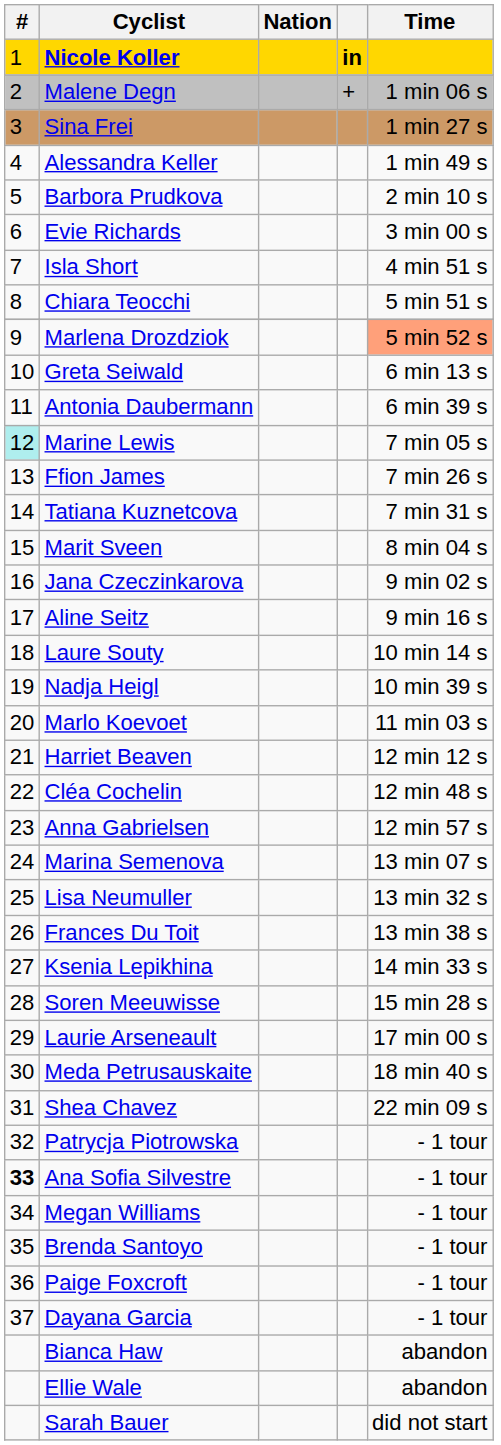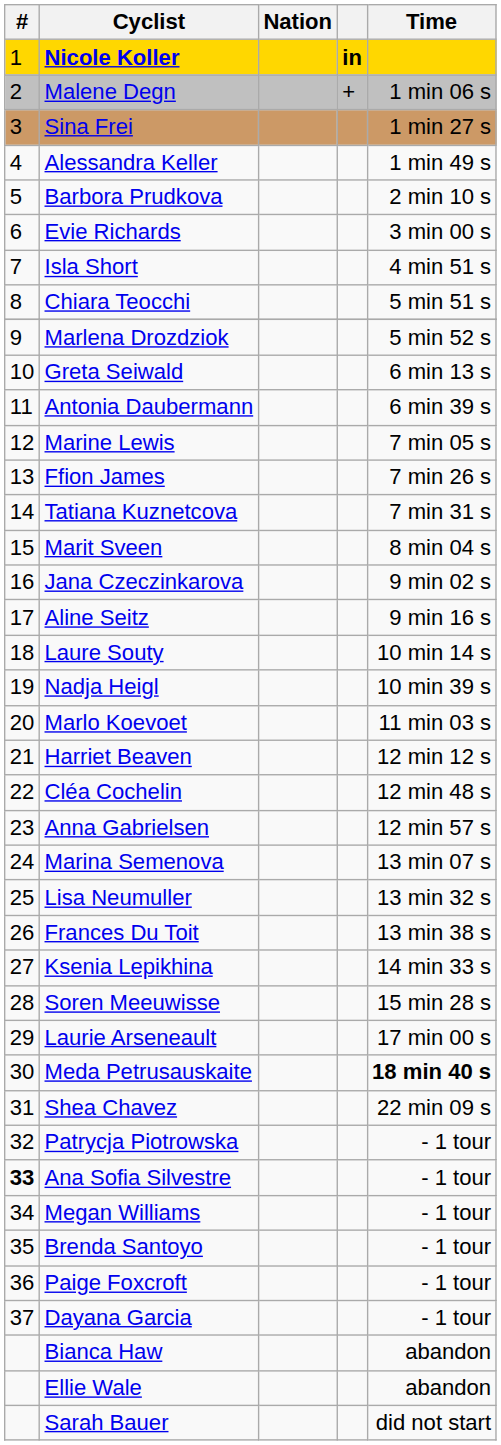Marlena Drozdziok | Time: lightsalmon background -> no background
Marine Lewis | #: paleturquoise background -> no background
Meda Petrusauskaite | Time: normal -> bold
